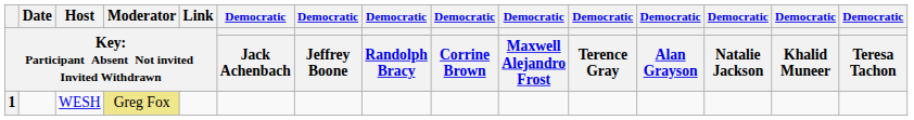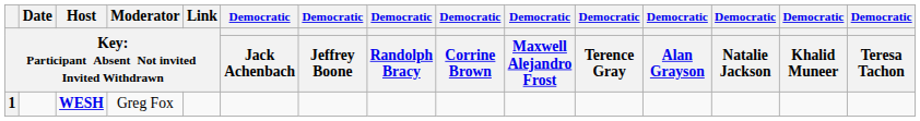1 | column 3: normal -> bold
1 | column 4: khaki background -> no background
